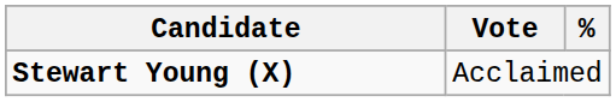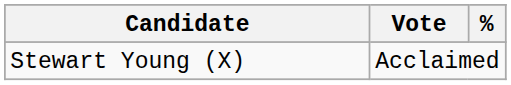Stewart Young (X) | Candidate: bold -> normal
